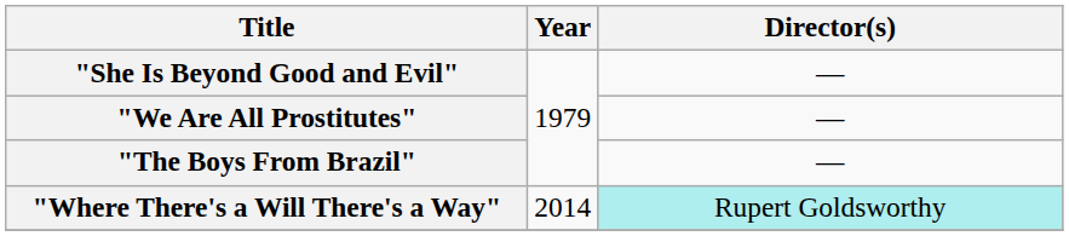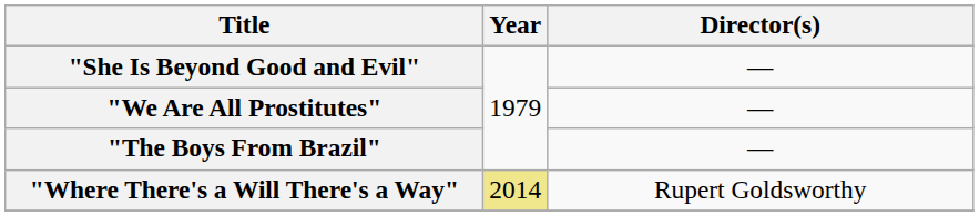"Where There's a Will There's a Way" | Year: no background -> khaki background
"Where There's a Will There's a Way" | Director(s): paleturquoise background -> no background
